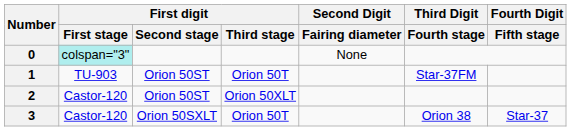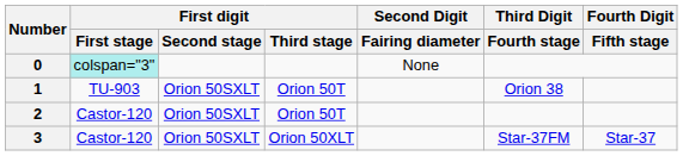1 | First digit / Second stage: Orion 50ST -> Orion 50SXLT
1 | Third Digit / Fourth stage: Star-37FM -> Orion 38
2 | First digit / Second stage: Orion 50ST -> Orion 50SXLT
2 | First digit / Third stage: Orion 50XLT -> Orion 50T
3 | First digit / Third stage: Orion 50T -> Orion 50XLT
3 | Third Digit / Fourth stage: Orion 38 -> Star-37FM
